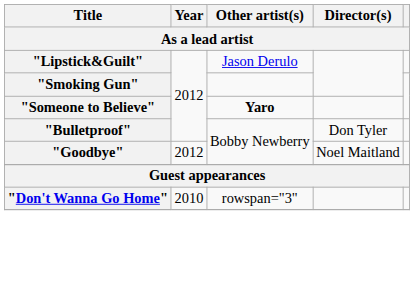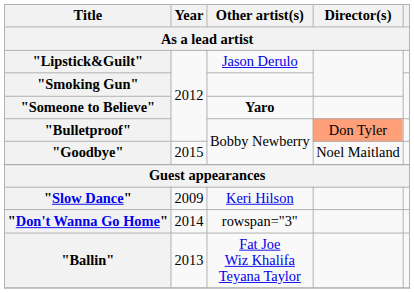"Bulletproof" | Director(s): no background -> lightsalmon background
"Goodbye" | Year: 2012 -> 2015
+ row: "Slow Dance" | 2009 | Keri Hilson
"Don't Wanna Go Home" | Year: 2010 -> 2014
+ row: "Ballin" | 2013 | Fat Joe Wiz Khalifa Teyana Taylor
